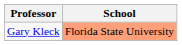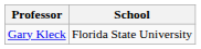Gary Kleck | School: lightsalmon background -> no background
